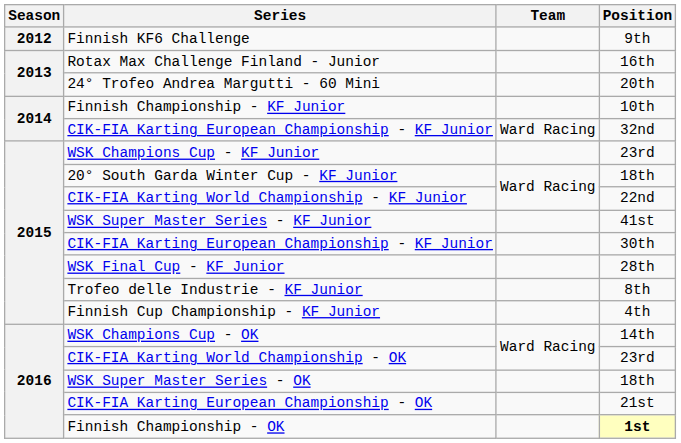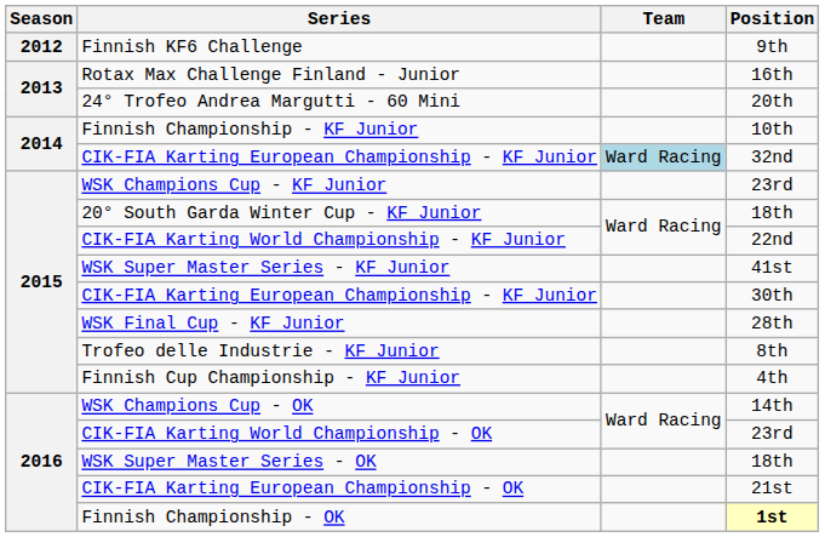CIK-FIA Karting European Championship - KF Junior / 32nd | Team: no background -> lightblue background
